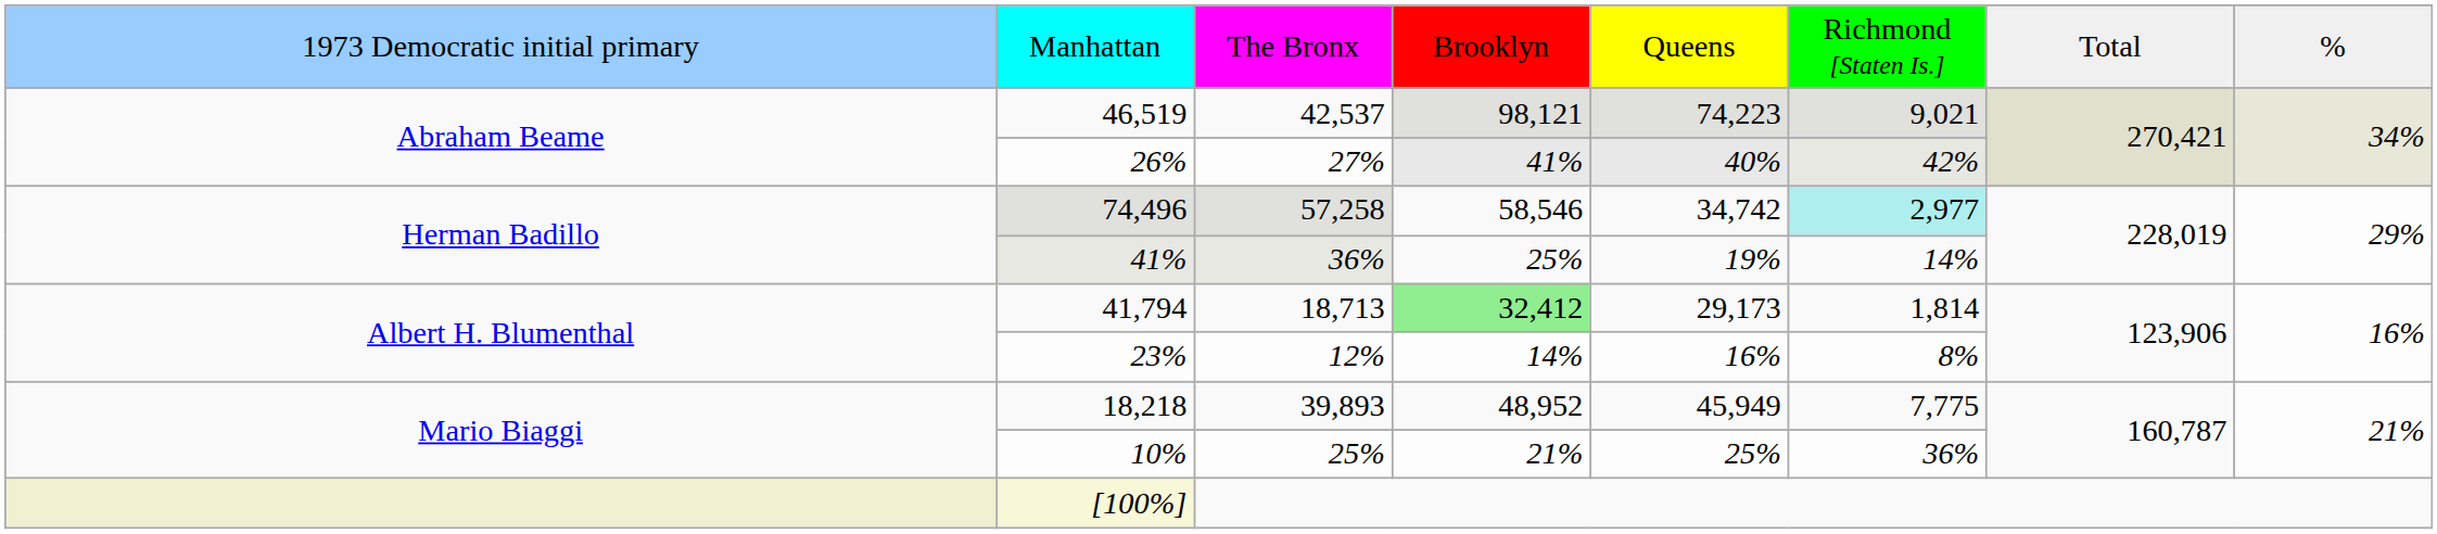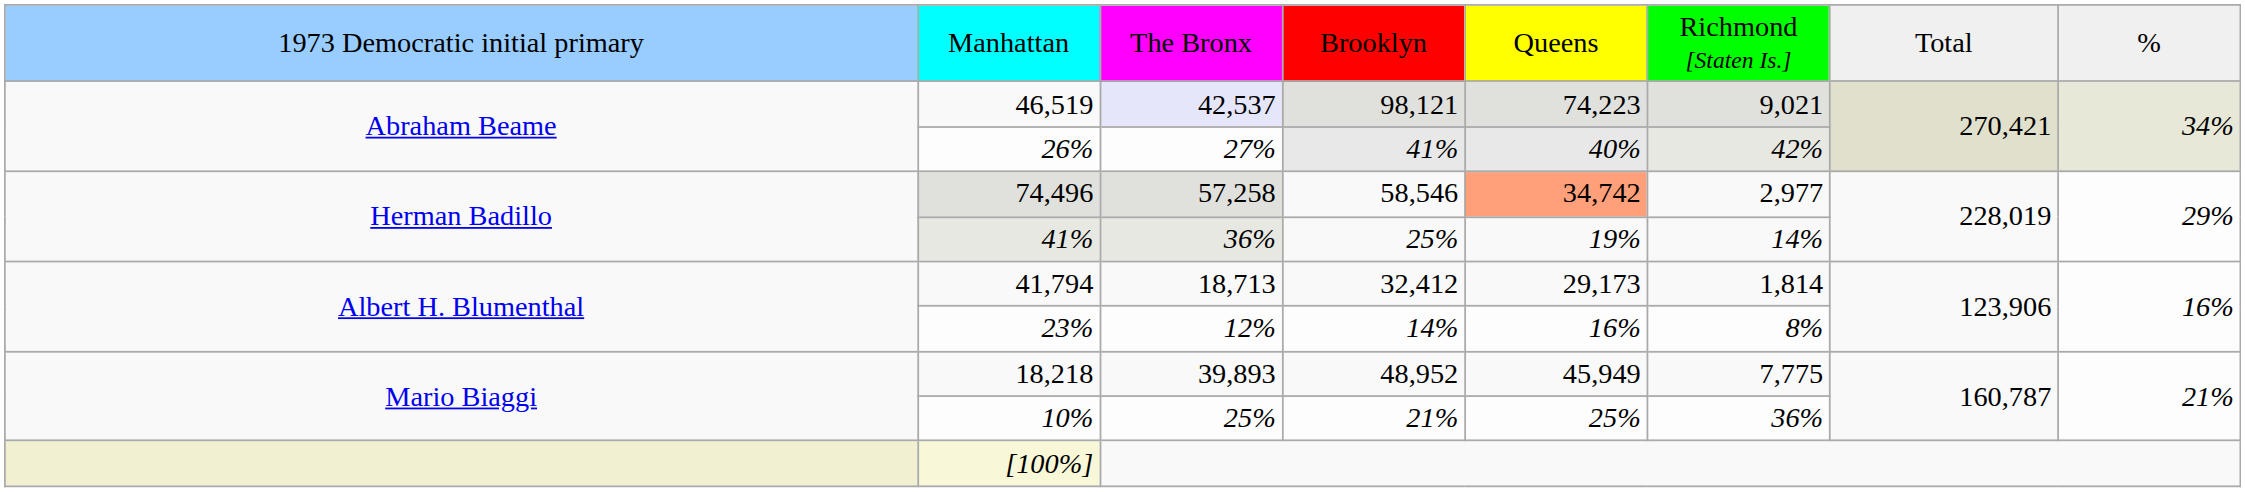46,519 | column 3: no background -> lavender background
74,496 | column 5: no background -> lightsalmon background
74,496 | column 6: paleturquoise background -> no background
41,794 | column 4: lightgreen background -> no background
